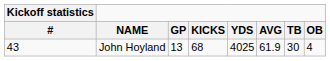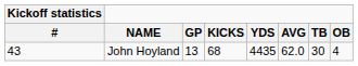John Hoyland | YDS: 4025 -> 4435
John Hoyland | AVG: 61.9 -> 62.0
